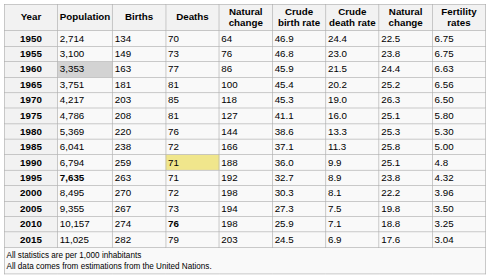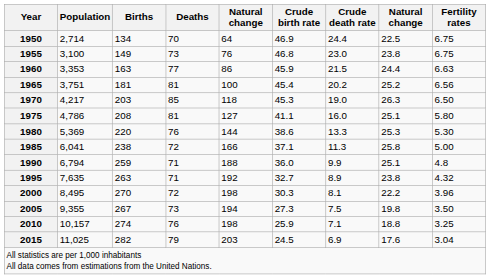1960 | Population: lightgrey background -> no background
1990 | Deaths: khaki background -> no background
1995 | Population: bold -> normal
2010 | Deaths: bold -> normal
